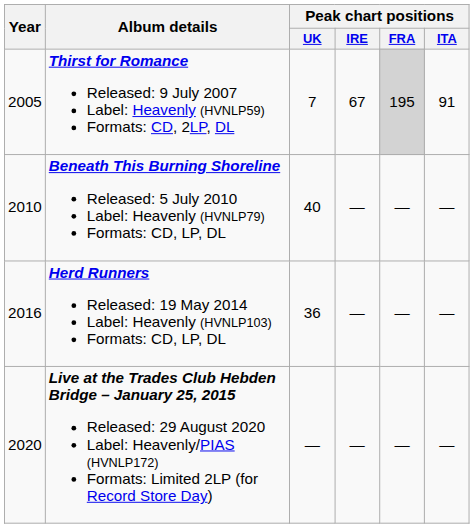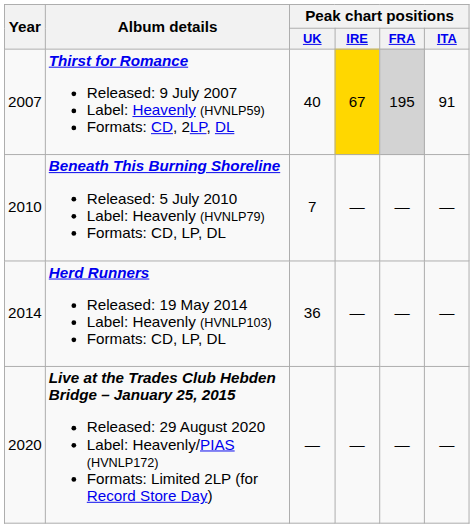row 3 | Year: 2005 -> 2007
row 3 | Peak chart positions / UK: 7 -> 40
row 3 | Peak chart positions / IRE: no background -> gold background
row 4 | Peak chart positions / UK: 40 -> 7
row 5 | Year: 2016 -> 2014
